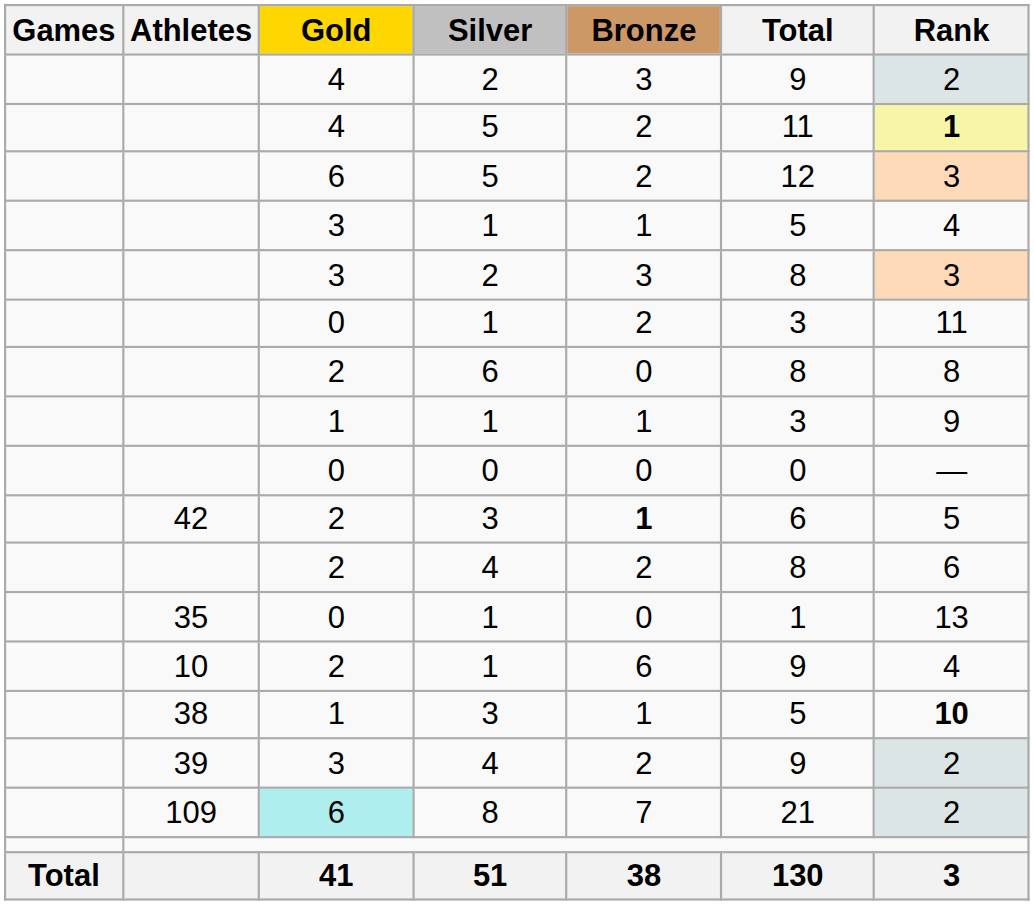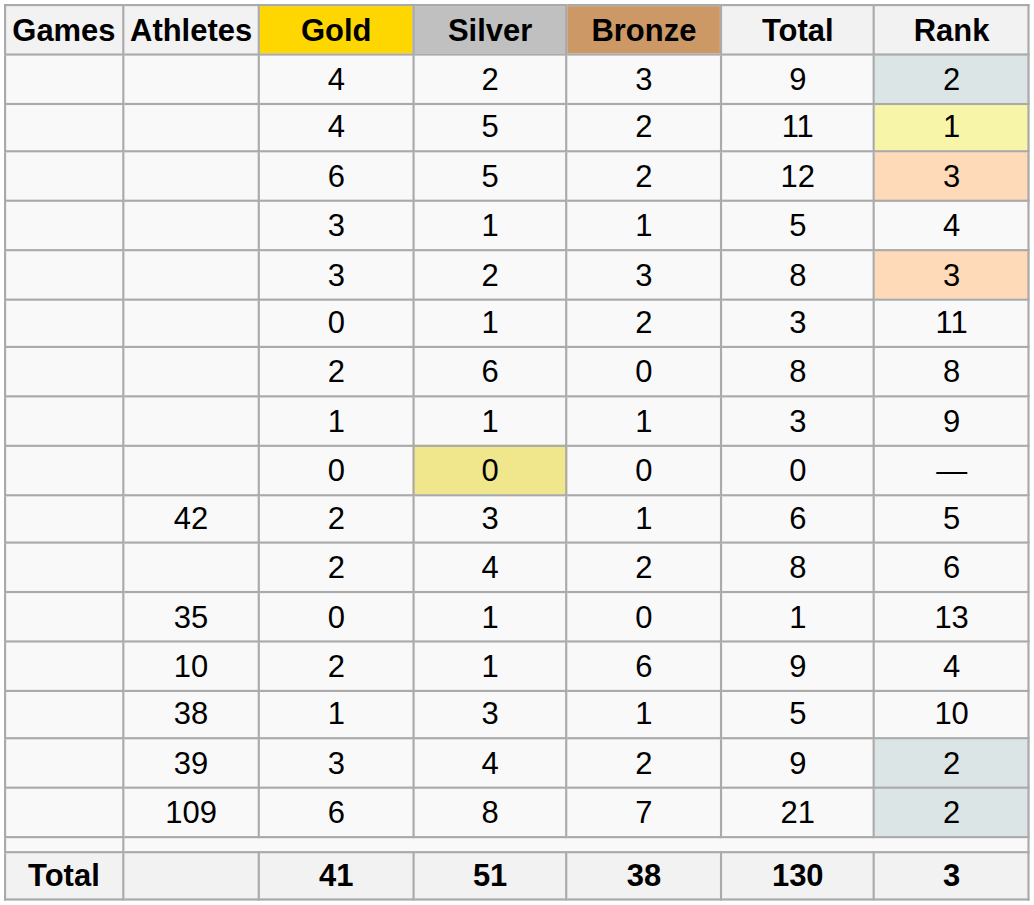row 3 | Rank: bold -> normal
row 10 | Silver: no background -> khaki background
row 11 | Bronze: bold -> normal
row 15 | Rank: bold -> normal
row 17 | Gold: paleturquoise background -> no background
